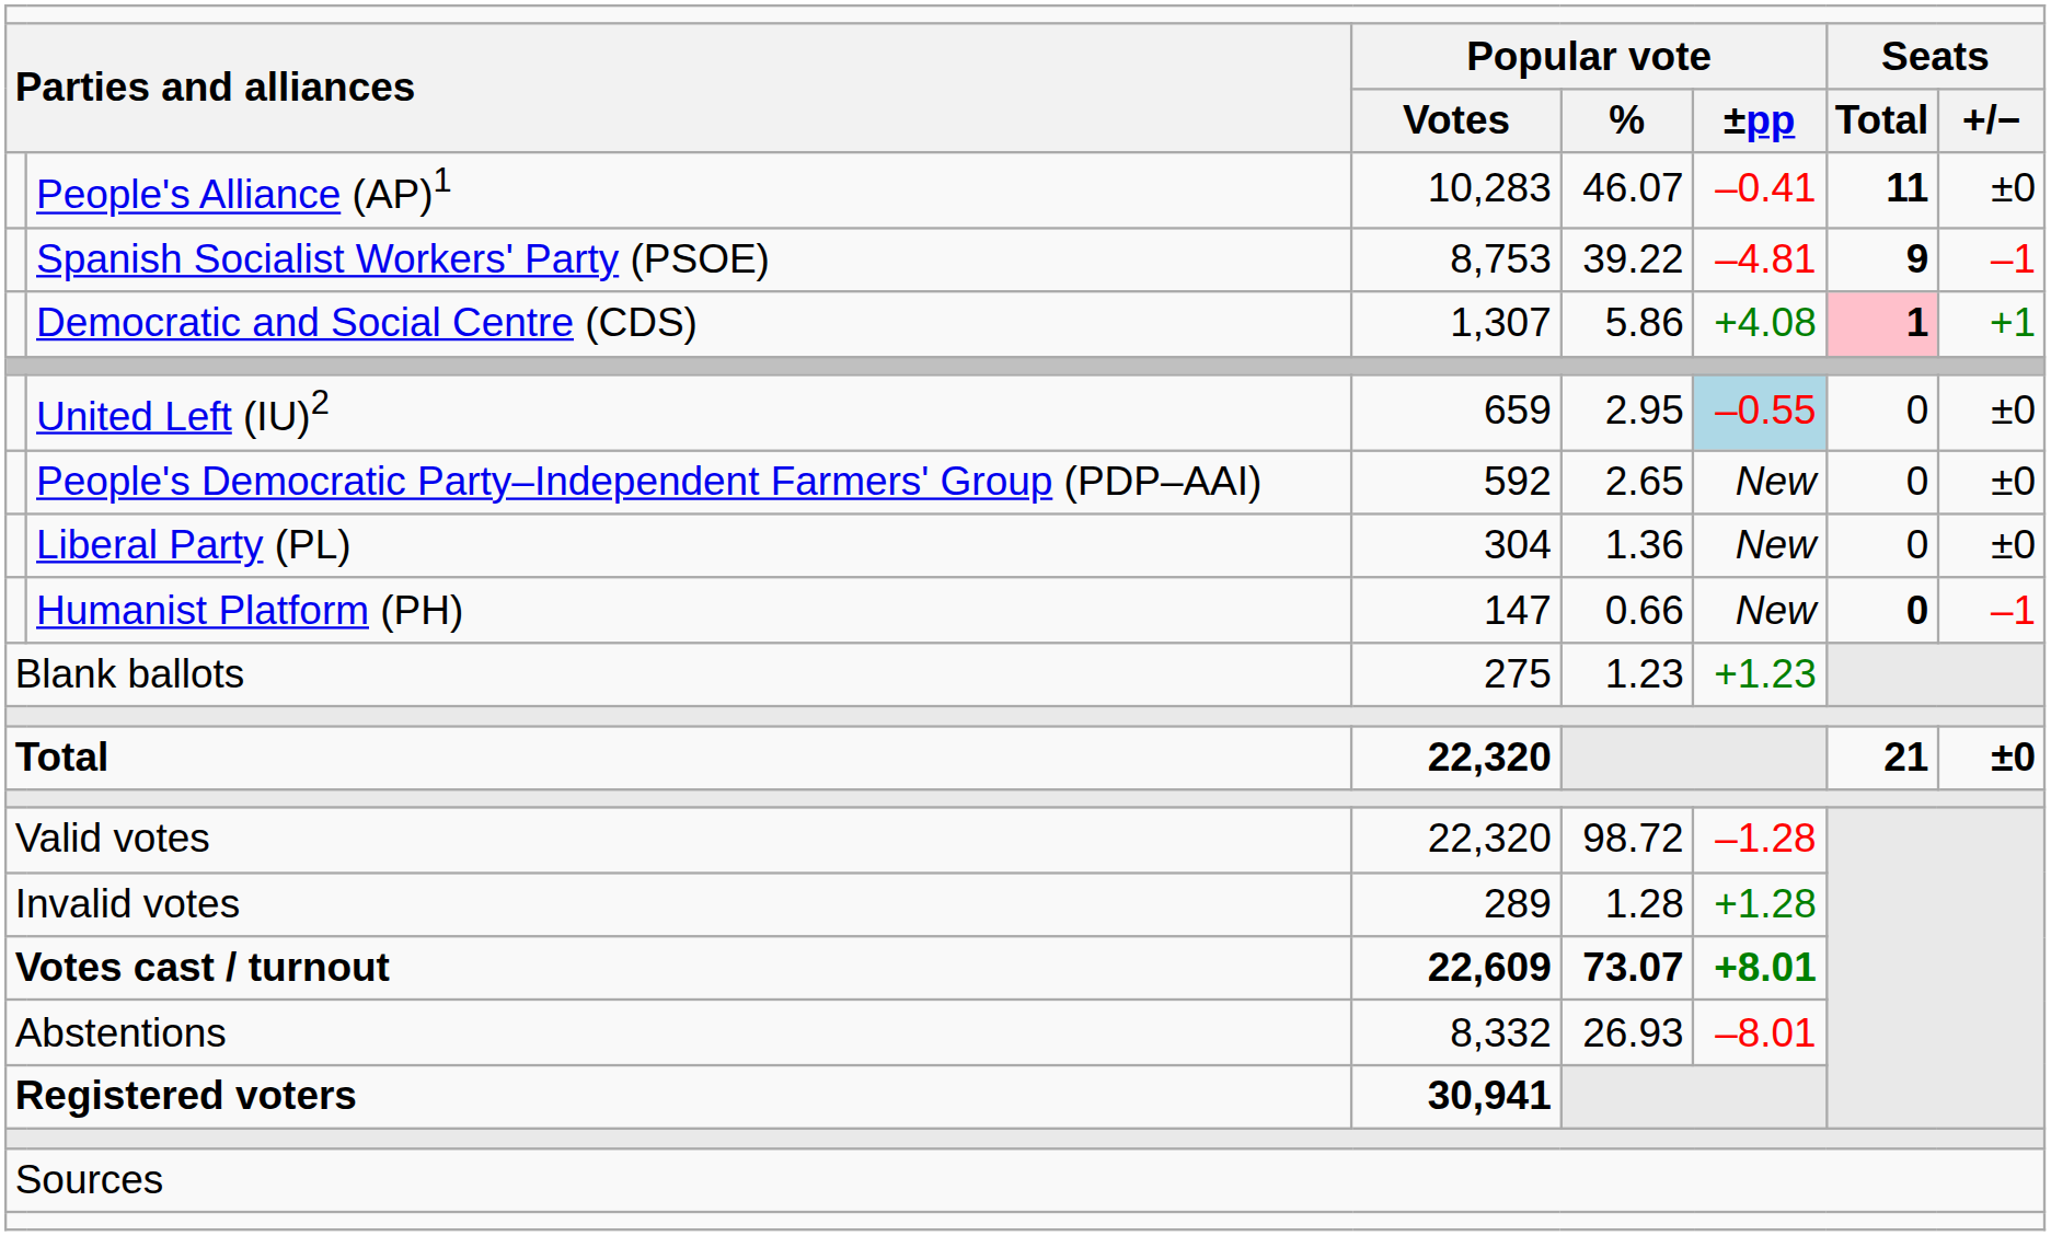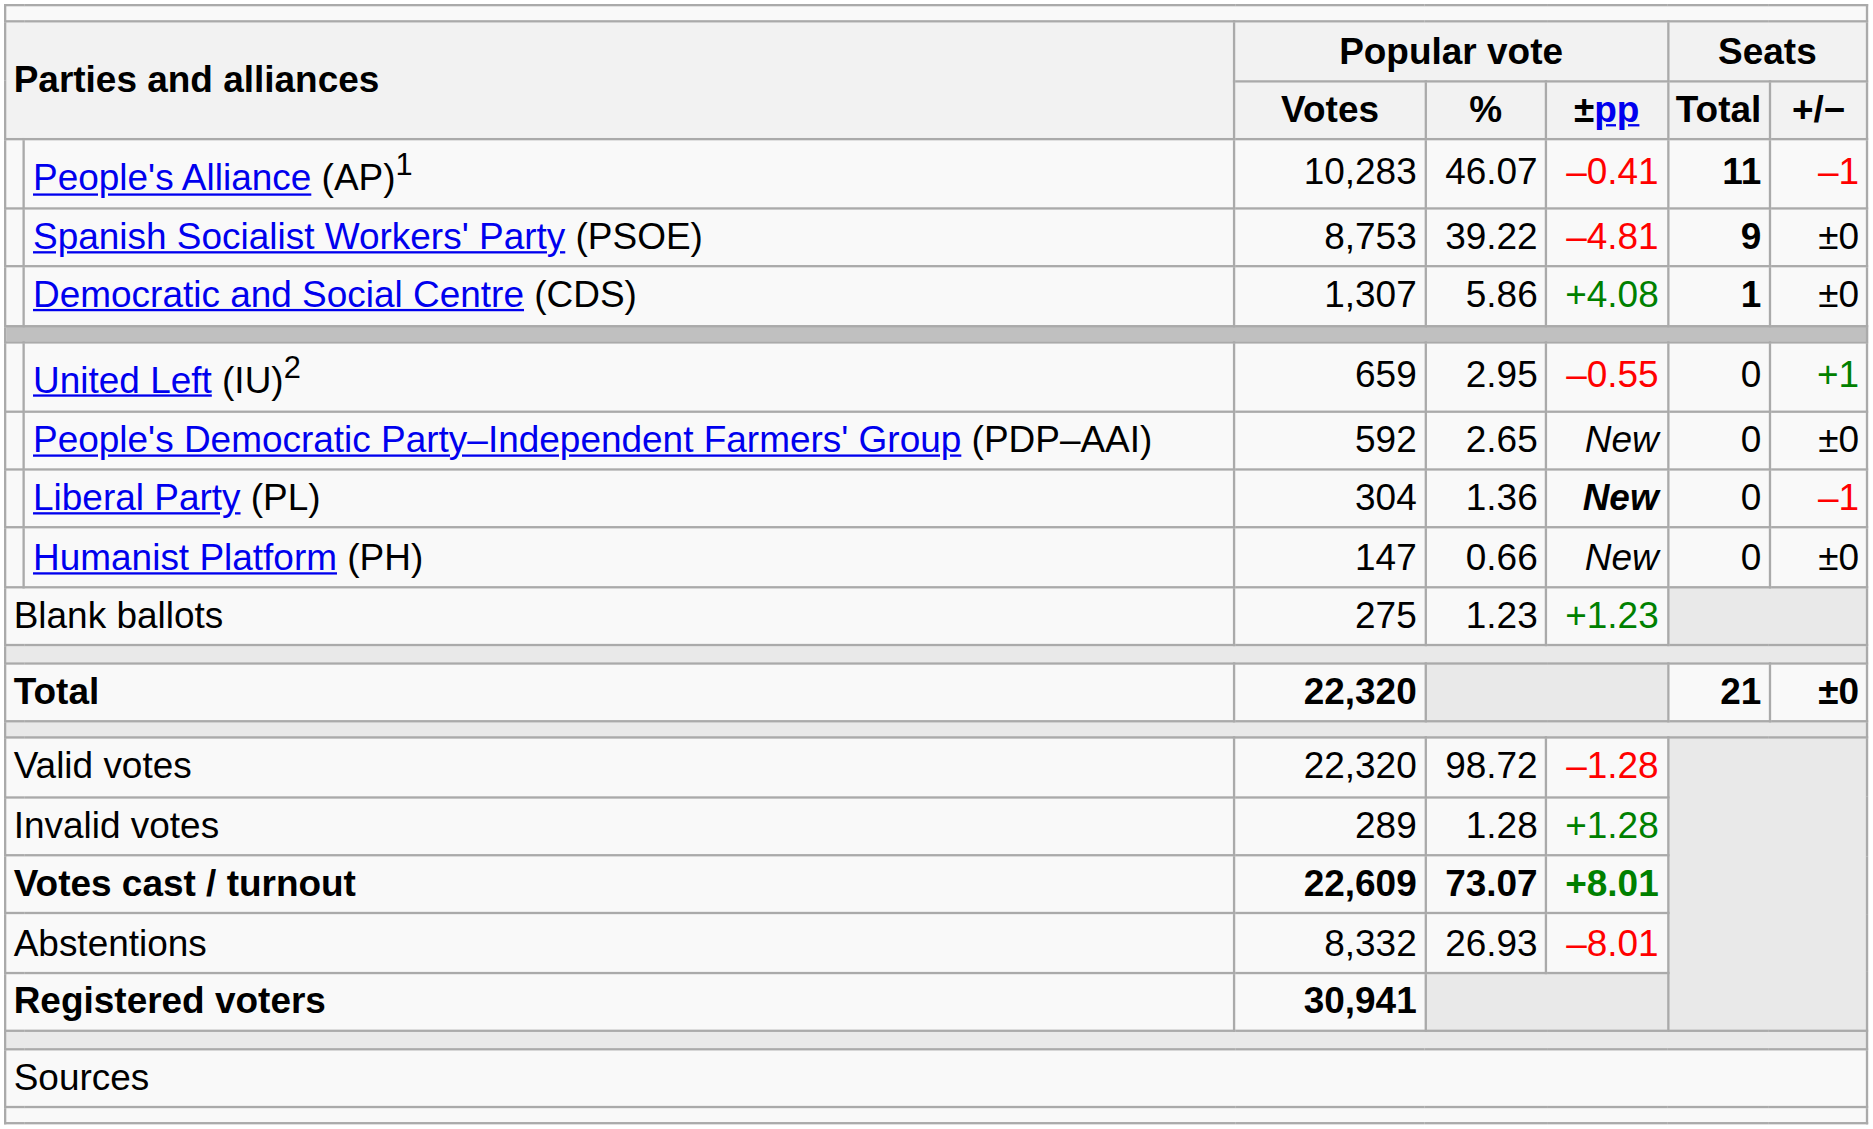People's Alliance (AP)1 | column 7: ±0 -> –1
Spanish Socialist Workers' Party (PSOE) | column 7: –1 -> ±0
Democratic and Social Centre (CDS) | column 6: pink background -> no background
Democratic and Social Centre (CDS) | column 7: +1 -> ±0
United Left (IU)2 | column 5: lightblue background -> no background
United Left (IU)2 | column 7: ±0 -> +1
Liberal Party (PL) | column 5: normal -> bold
Liberal Party (PL) | column 7: ±0 -> –1
Humanist Platform (PH) | column 6: bold -> normal
Humanist Platform (PH) | column 7: –1 -> ±0
